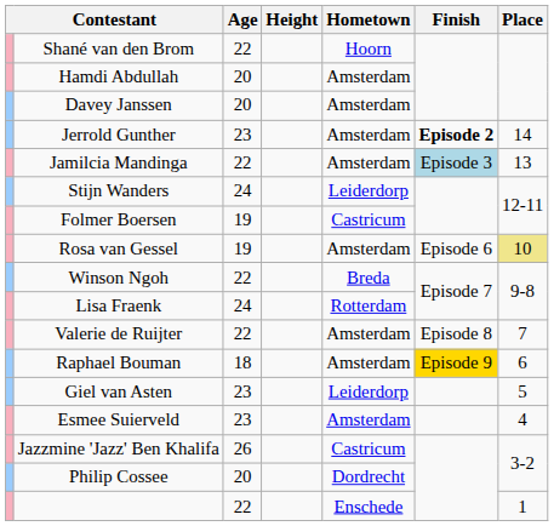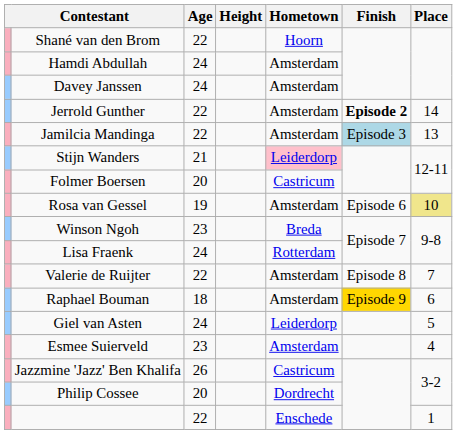Hamdi Abdullah | Age: 20 -> 24
Davey Janssen | Age: 20 -> 24
Jerrold Gunther | Age: 23 -> 22
Stijn Wanders | Age: 24 -> 21
Stijn Wanders | Hometown: no background -> pink background
Folmer Boersen | Age: 19 -> 20
Winson Ngoh | Age: 22 -> 23
Giel van Asten | Age: 23 -> 24
